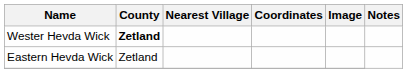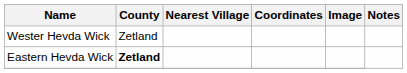Wester Hevda Wick | County: bold -> normal
Eastern Hevda Wick | County: normal -> bold
